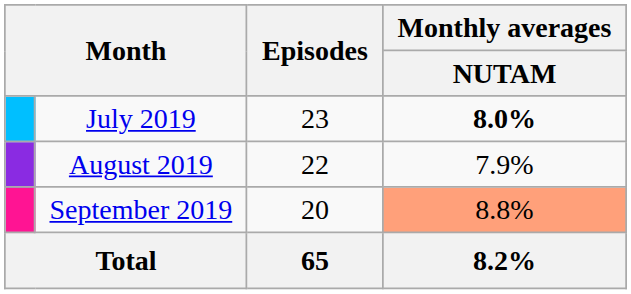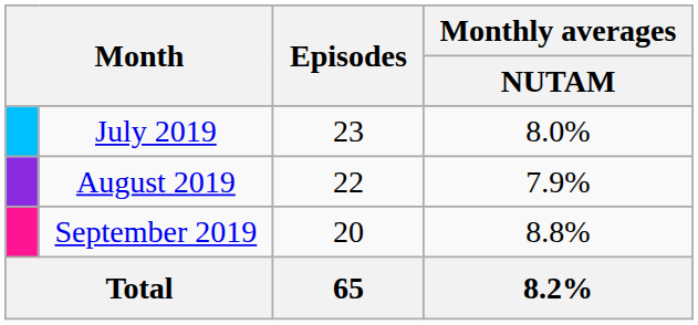July 2019 | Monthly averages / NUTAM: bold -> normal
September 2019 | Monthly averages / NUTAM: lightsalmon background -> no background
